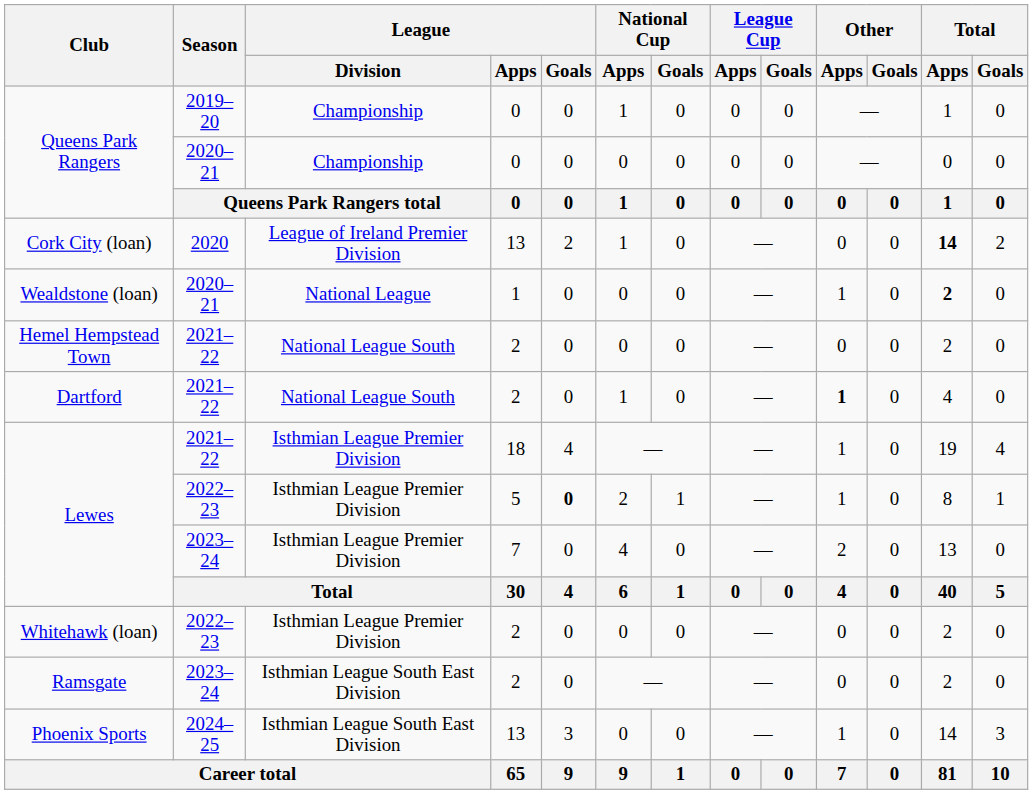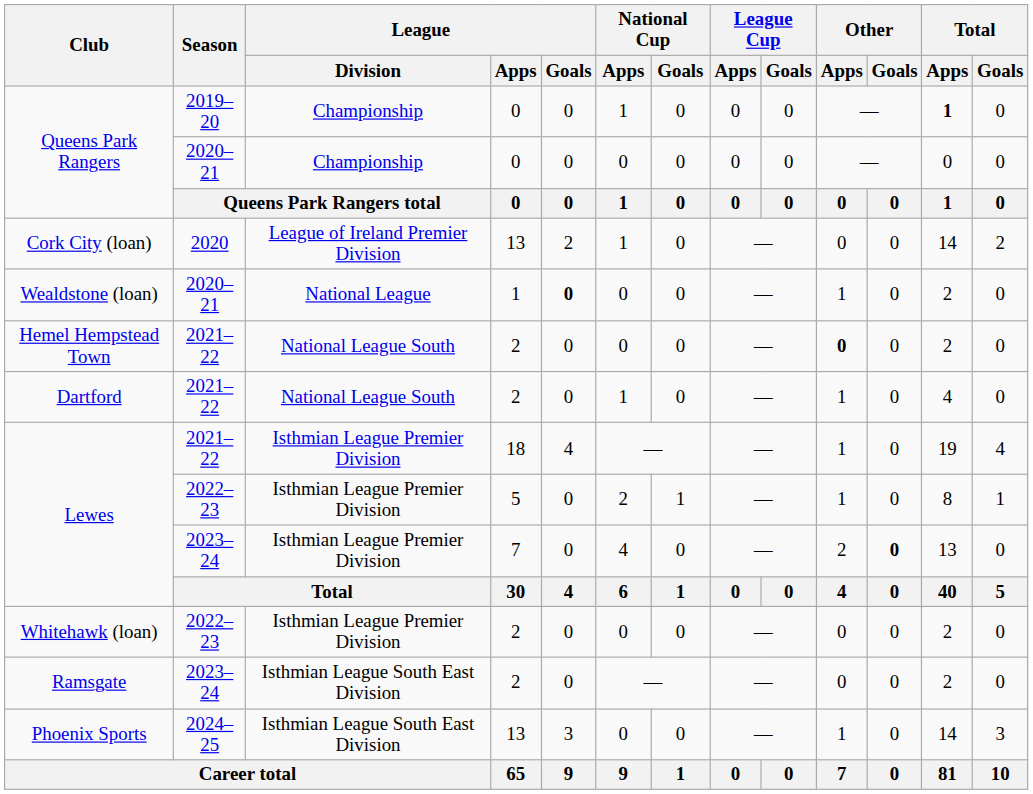Queens Park Rangers / 2019–20 | Total / Apps: normal -> bold
Cork City (loan) | Total / Apps: bold -> normal
Wealdstone (loan) | League / Goals: normal -> bold
Wealdstone (loan) | Total / Apps: bold -> normal
Hemel Hempstead Town | Other / Apps: normal -> bold
Dartford | Other / Apps: bold -> normal
Lewes / 2022–23 | League / Goals: bold -> normal
Lewes / 2023–24 | Other / Goals: normal -> bold
